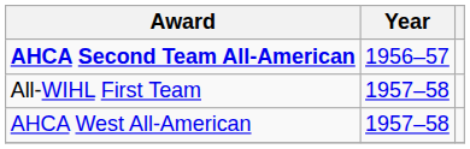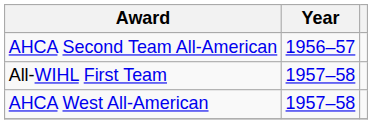row 2 | Award: bold -> normal
